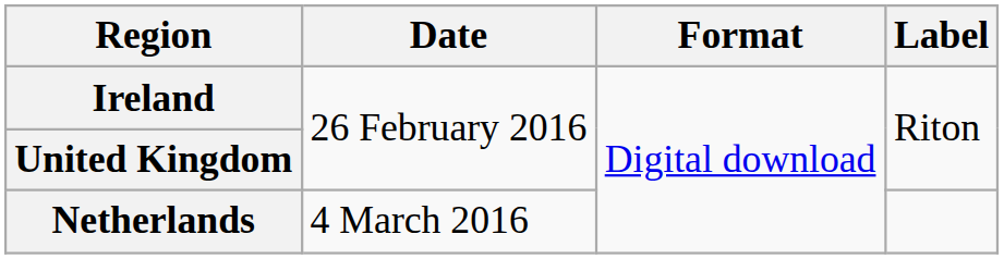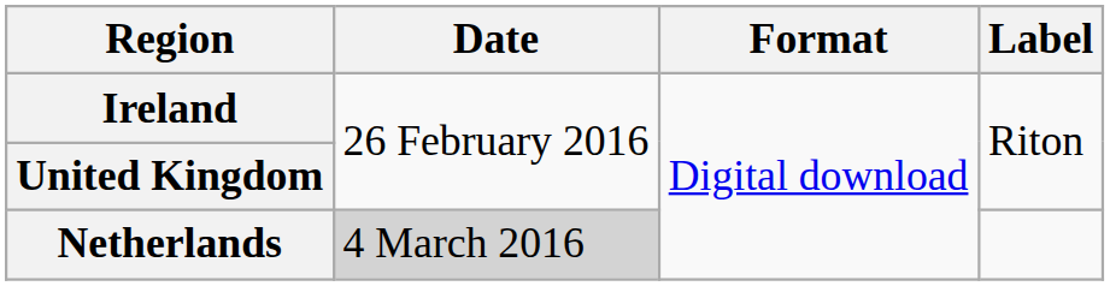Netherlands | Date: no background -> lightgrey background
